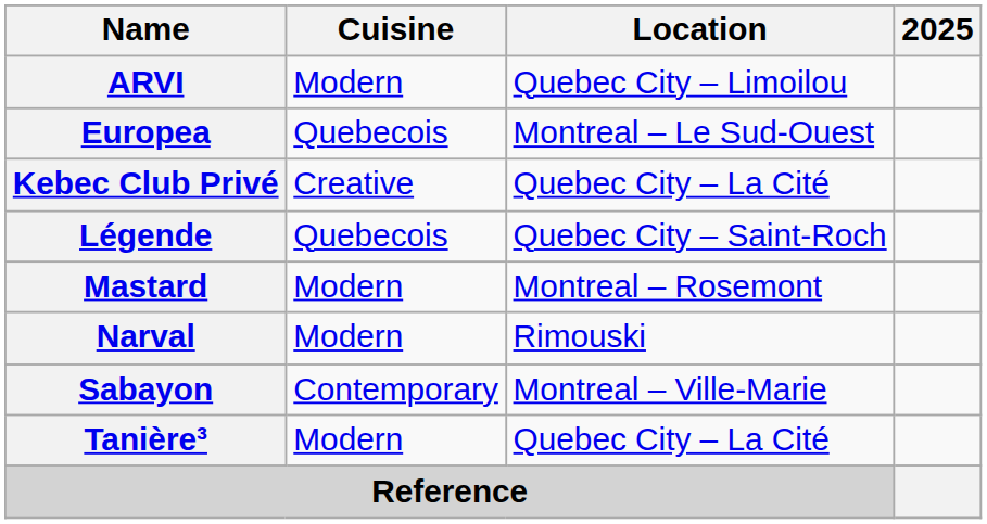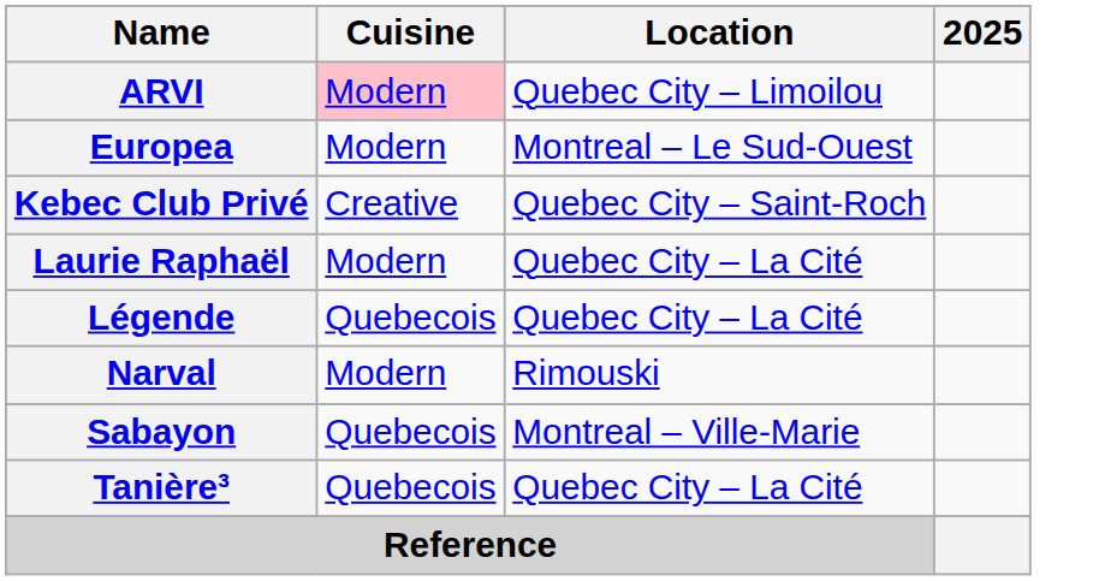ARVI | Cuisine: no background -> pink background
Europea | Cuisine: Quebecois -> Modern
Kebec Club Privé | Location: Quebec City – La Cité -> Quebec City – Saint-Roch
+ row: Laurie Raphaël | Modern | Quebec City – La Cité
Légende | Location: Quebec City – Saint-Roch -> Quebec City – La Cité
- row: Mastard | Modern | Montreal – Rosemont
Sabayon | Cuisine: Contemporary -> Quebecois
Tanière³ | Cuisine: Modern -> Quebecois
